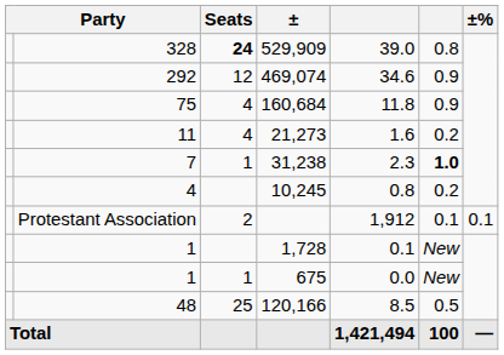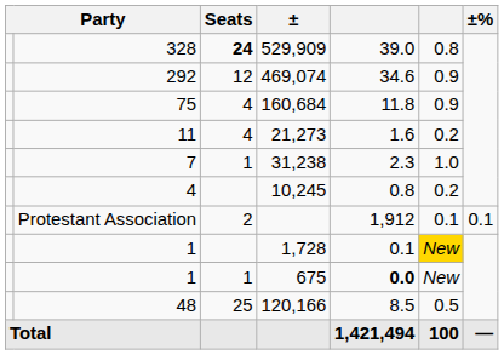7 | column 6: bold -> normal
1 / 1,728 | column 6: no background -> gold background
1 / 675 | column 5: normal -> bold
